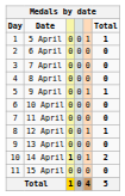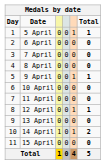14 April | column 3: bold -> normal
